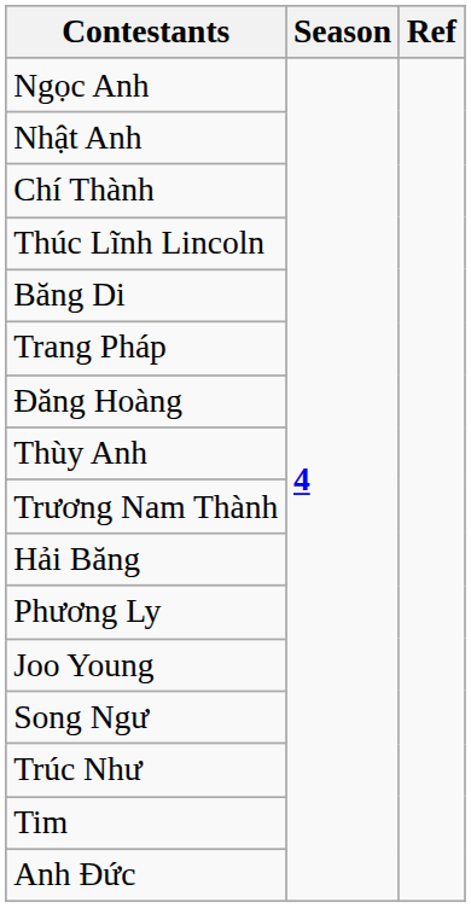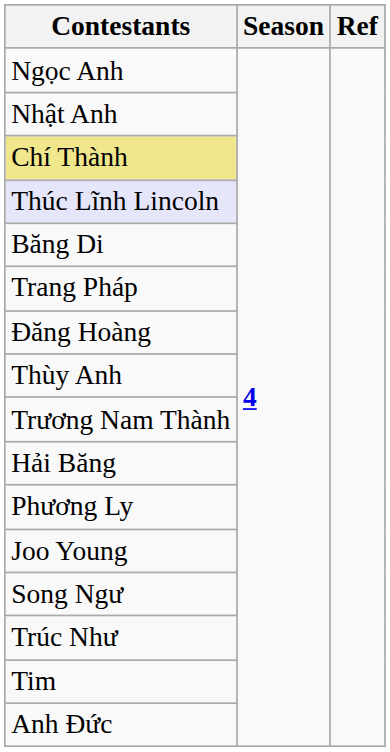Chí Thành | Contestants: no background -> khaki background
Thúc Lĩnh Lincoln | Contestants: no background -> lavender background
